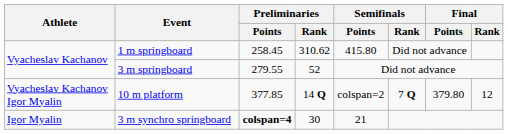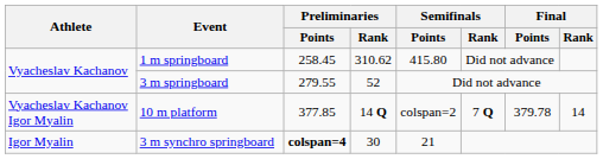10 m platform | Final / Points: 379.80 -> 379.78
10 m platform | Final / Rank: 12 -> 14
